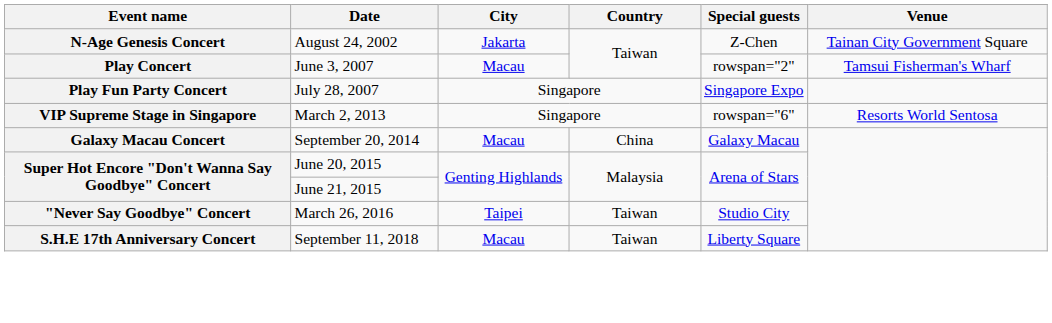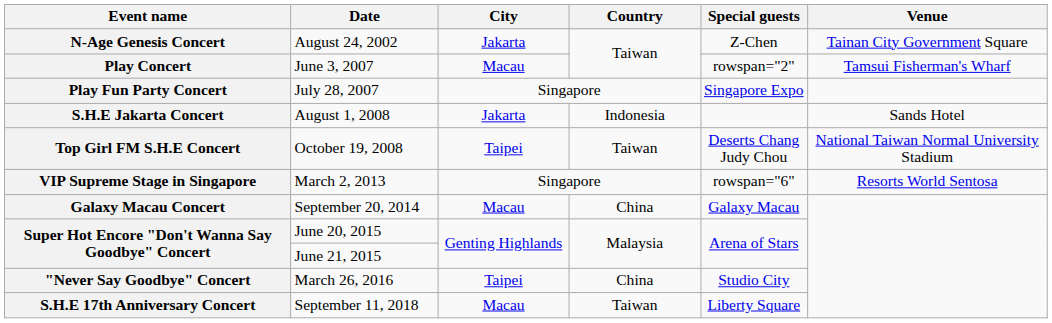+ row: S.H.E Jakarta Concert | August 1, 2008 | Jakarta | Indonesia | Sands Hotel
+ row: Top Girl FM S.H.E Concert | October 19, 2008 | Taipei | Taiwan | Deserts Chang Judy Chou | National Taiwan Normal University Stadium
March 26, 2016 | Country: Taiwan -> China
